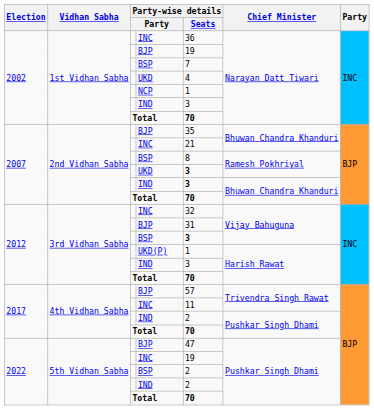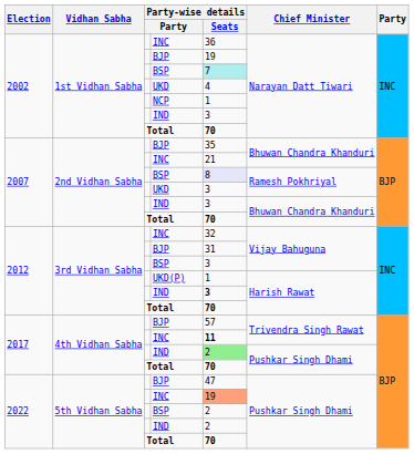2002 / BSP | Party-wise details / Seats: no background -> paleturquoise background
2007 / BSP | Party-wise details / Seats: no background -> lavender background
2007 / UKD | Party-wise details / Seats: bold -> normal
2007 / IND | Party-wise details / Seats: bold -> normal
2012 / BSP | Party-wise details / Seats: bold -> normal
2012 / IND | Party-wise details / Seats: normal -> bold
2017 / INC | Party-wise details / Seats: normal -> bold
2017 / IND | Party-wise details / Seats: no background -> lightgreen background
2022 / INC | Party-wise details / Seats: no background -> lightsalmon background
